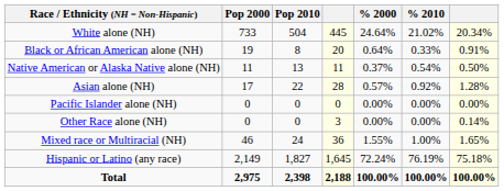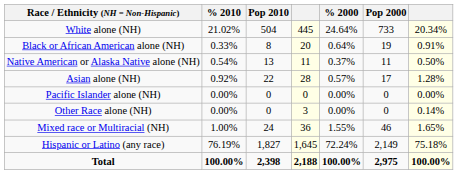columns swapped: Pop 2000 <-> % 2010
